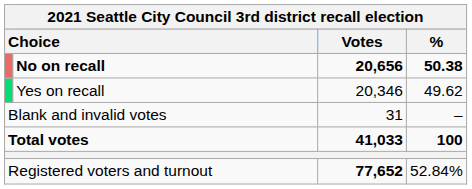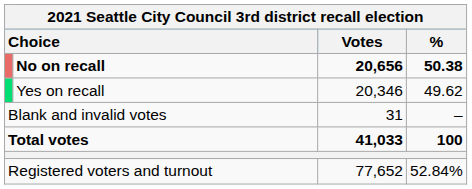Registered voters and turnout | Votes: bold -> normal
